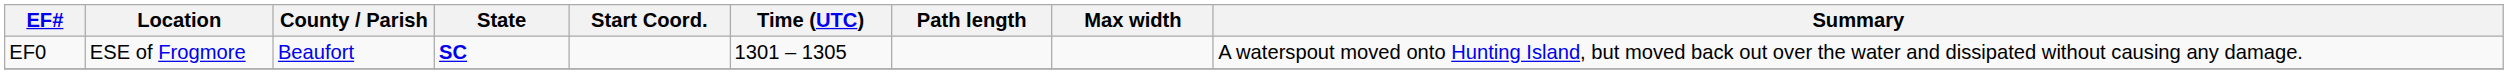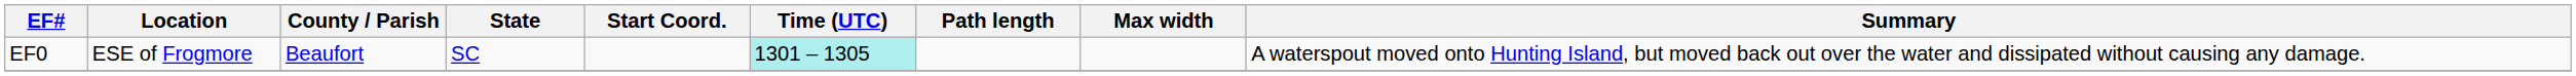EF0 | State: bold -> normal
EF0 | Time (UTC): no background -> paleturquoise background
